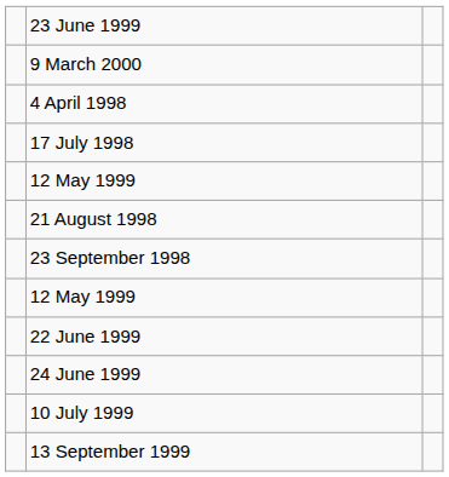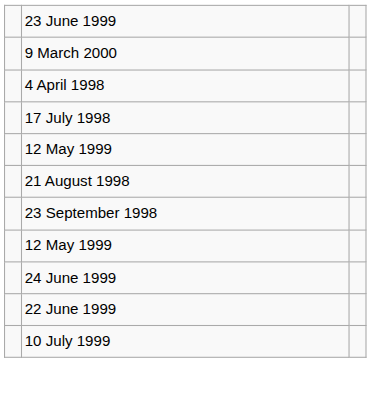rows swapped: 22 June 1999 <-> 24 June 1999
- row: 13 September 1999
